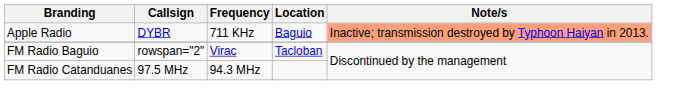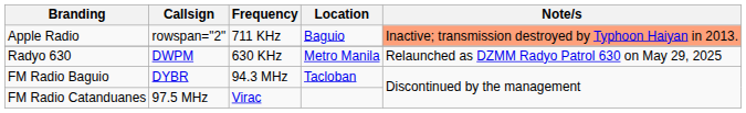Apple Radio | Callsign: DYBR -> rowspan="2"
+ row: Radyo 630 | DWPM | 630 KHz | Metro Manila | Relaunched as DZMM Radyo Patrol 630 on May 29, 2025
FM Radio Baguio | Callsign: rowspan="2" -> DYBR
FM Radio Baguio | Frequency: Virac -> 94.3 MHz
FM Radio Catanduanes | Frequency: 94.3 MHz -> Virac
